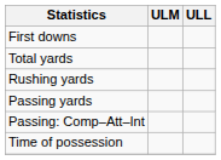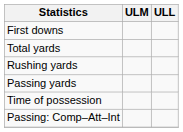rows swapped: Passing: Comp–Att–Int <-> Time of possession
